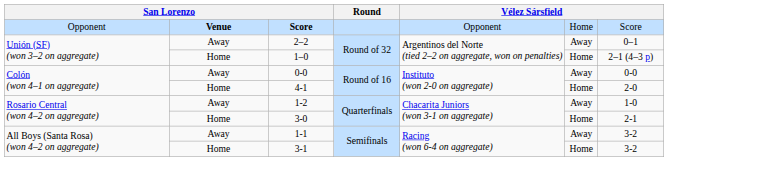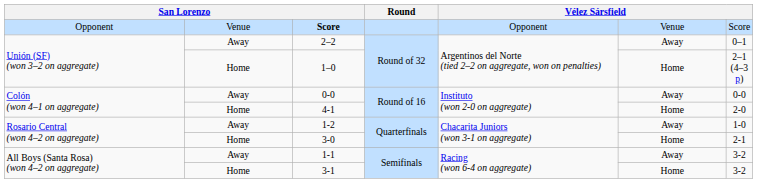row 2 | column 2: bold -> normal
row 2 | column 6: Home -> Venue
